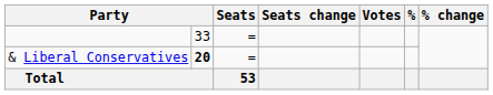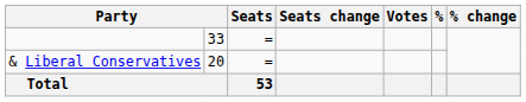& Liberal Conservatives | column 2: bold -> normal
